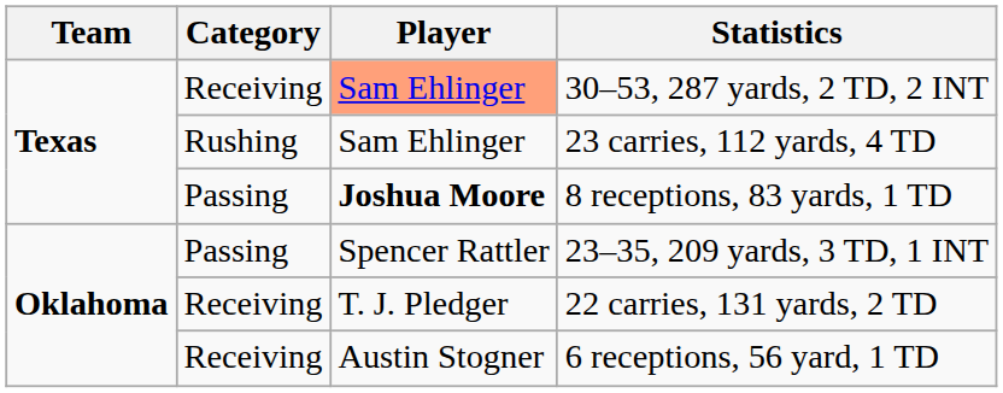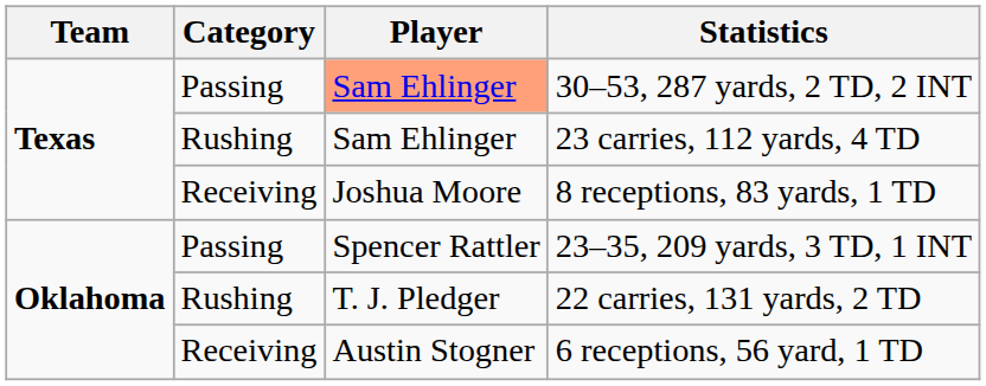30–53, 287 yards, 2 TD, 2 INT | Category: Receiving -> Passing
8 receptions, 83 yards, 1 TD | Category: Passing -> Receiving
8 receptions, 83 yards, 1 TD | Player: bold -> normal
22 carries, 131 yards, 2 TD | Category: Receiving -> Rushing
